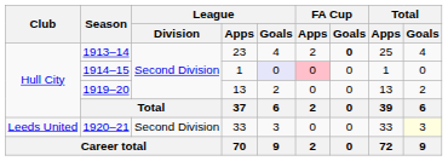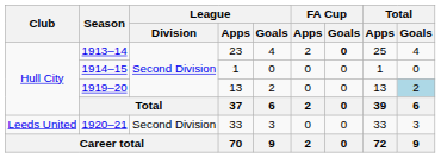1914–15 | League / Goals: lavender background -> no background
1914–15 | FA Cup / Apps: pink background -> no background
1919–20 | Total / Goals: no background -> lightblue background
1920–21 | Total / Goals: lightyellow background -> no background
